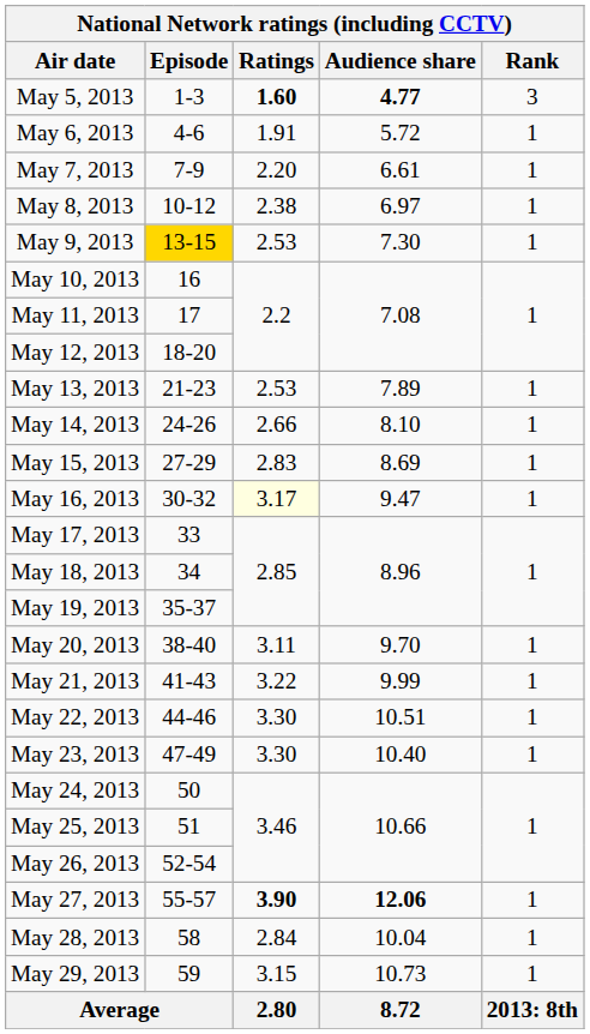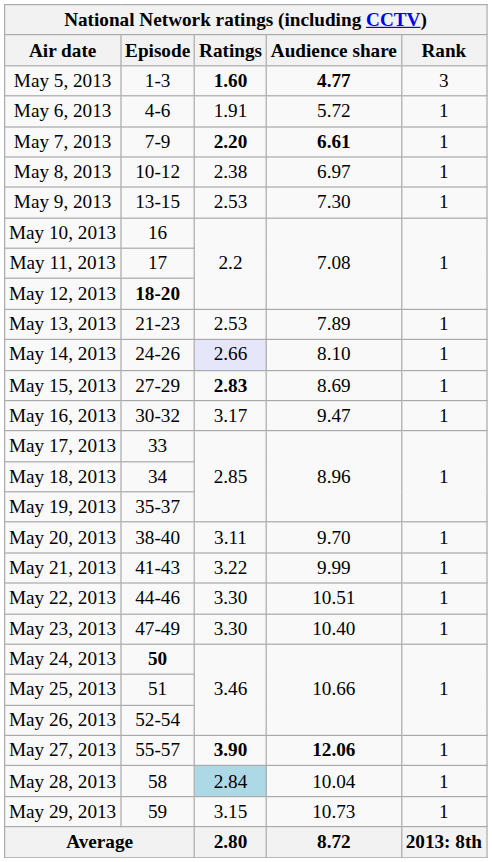May 7, 2013 | Ratings: normal -> bold
May 7, 2013 | Audience share: normal -> bold
May 9, 2013 | Episode: gold background -> no background
May 12, 2013 | Episode: normal -> bold
May 14, 2013 | Ratings: no background -> lavender background
May 15, 2013 | Ratings: normal -> bold
May 16, 2013 | Ratings: lightyellow background -> no background
May 24, 2013 | Episode: normal -> bold
May 28, 2013 | Ratings: no background -> lightblue background
